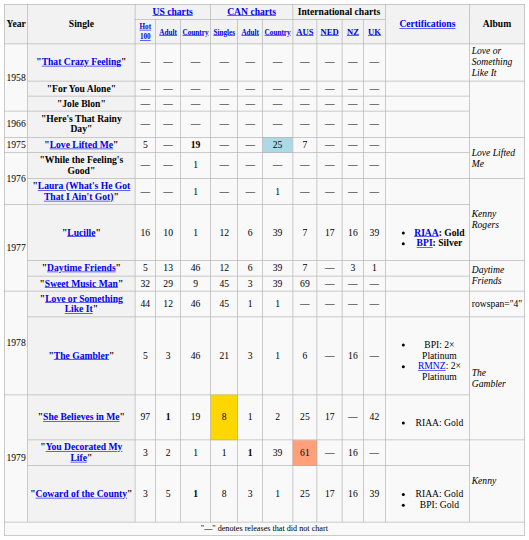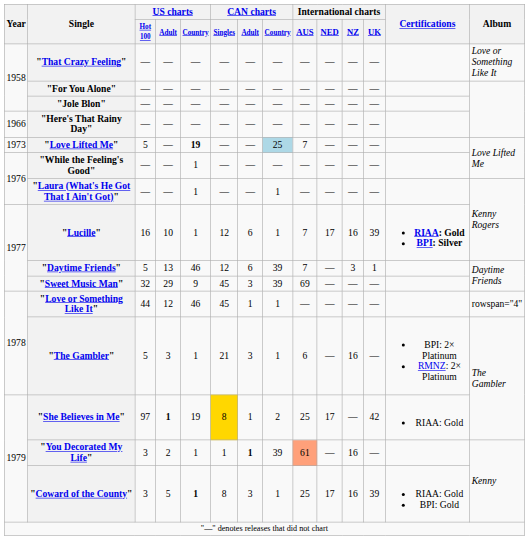"Love Lifted Me" | Year: 1975 -> 1973
"Lucille" | CAN charts / Country: 39 -> 1
"The Gambler" | US charts / Country: 46 -> 1
